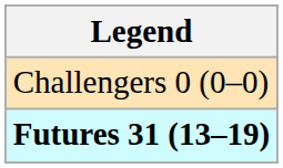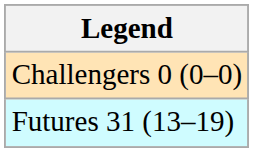row 3 | column 1: bold -> normal
